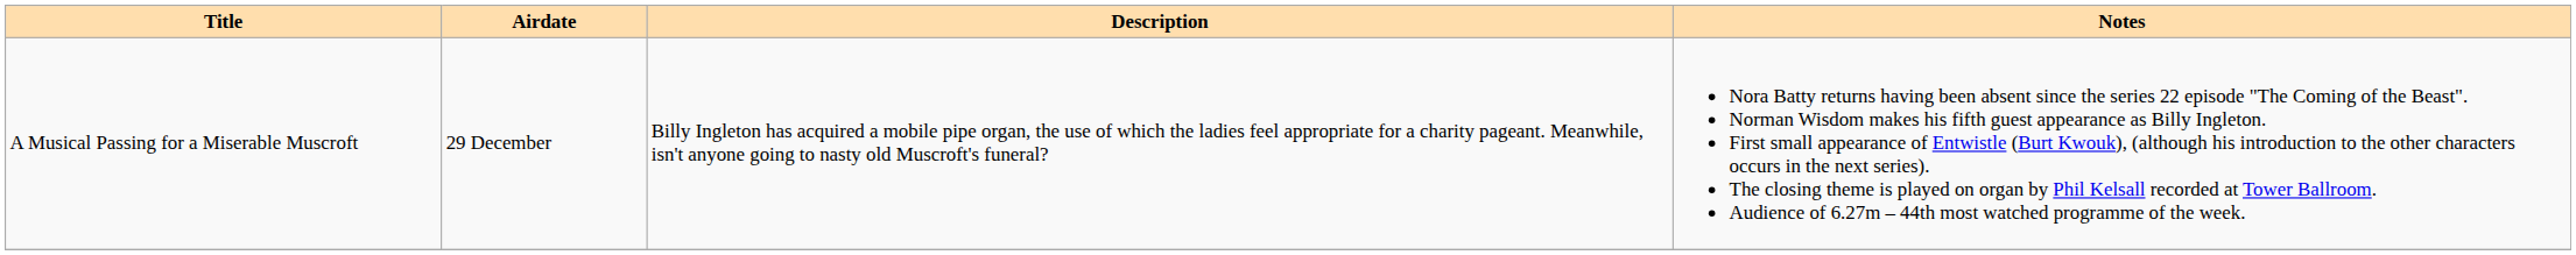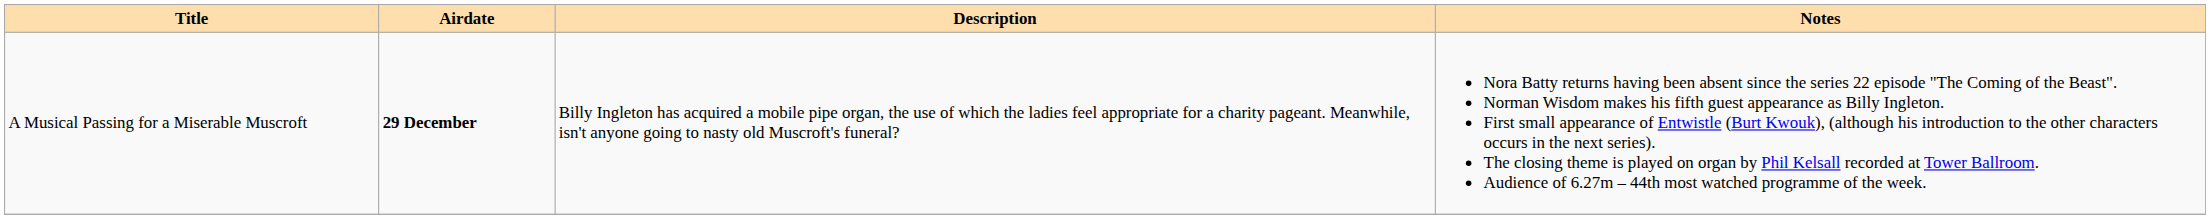A Musical Passing for a Miserable Muscroft | Airdate: normal -> bold
